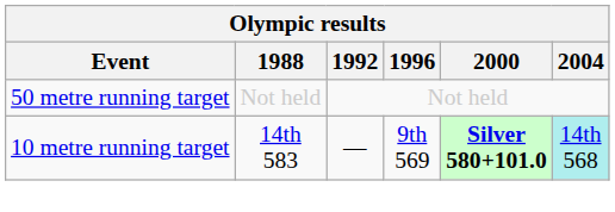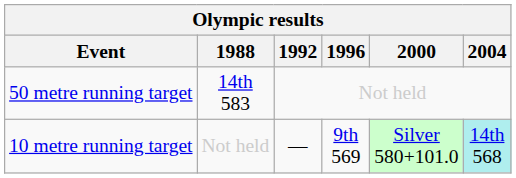50 metre running target | 1988: Not held -> 14th 583
10 metre running target | 1988: 14th 583 -> Not held
10 metre running target | 2000: bold -> normal
